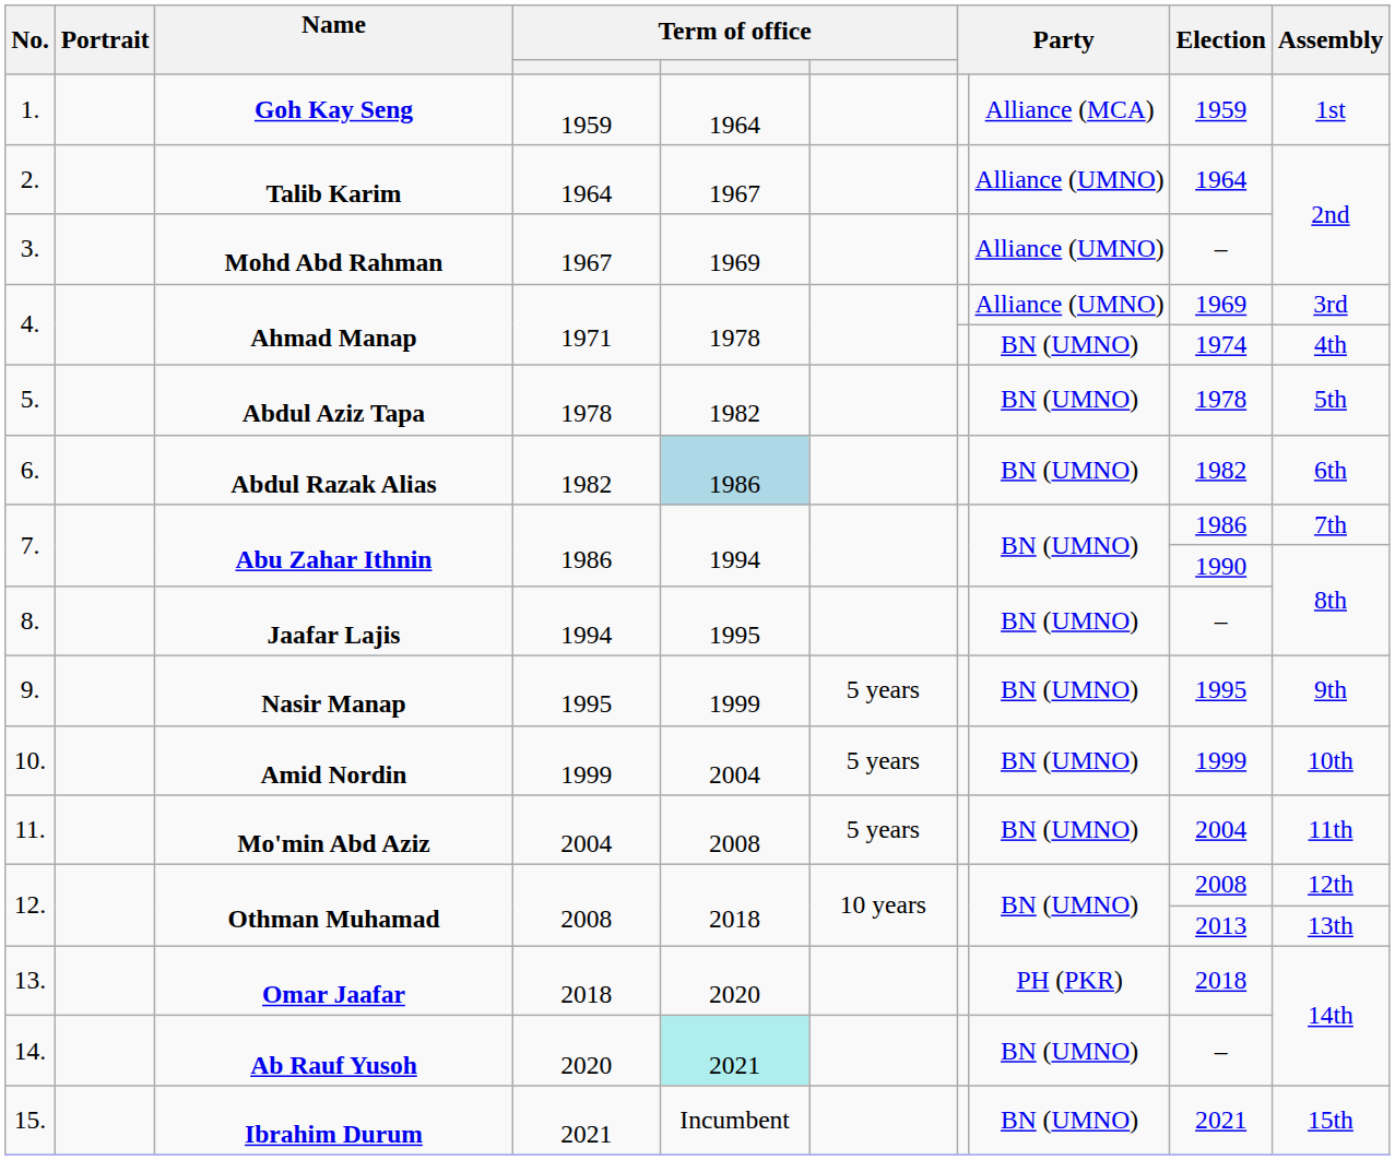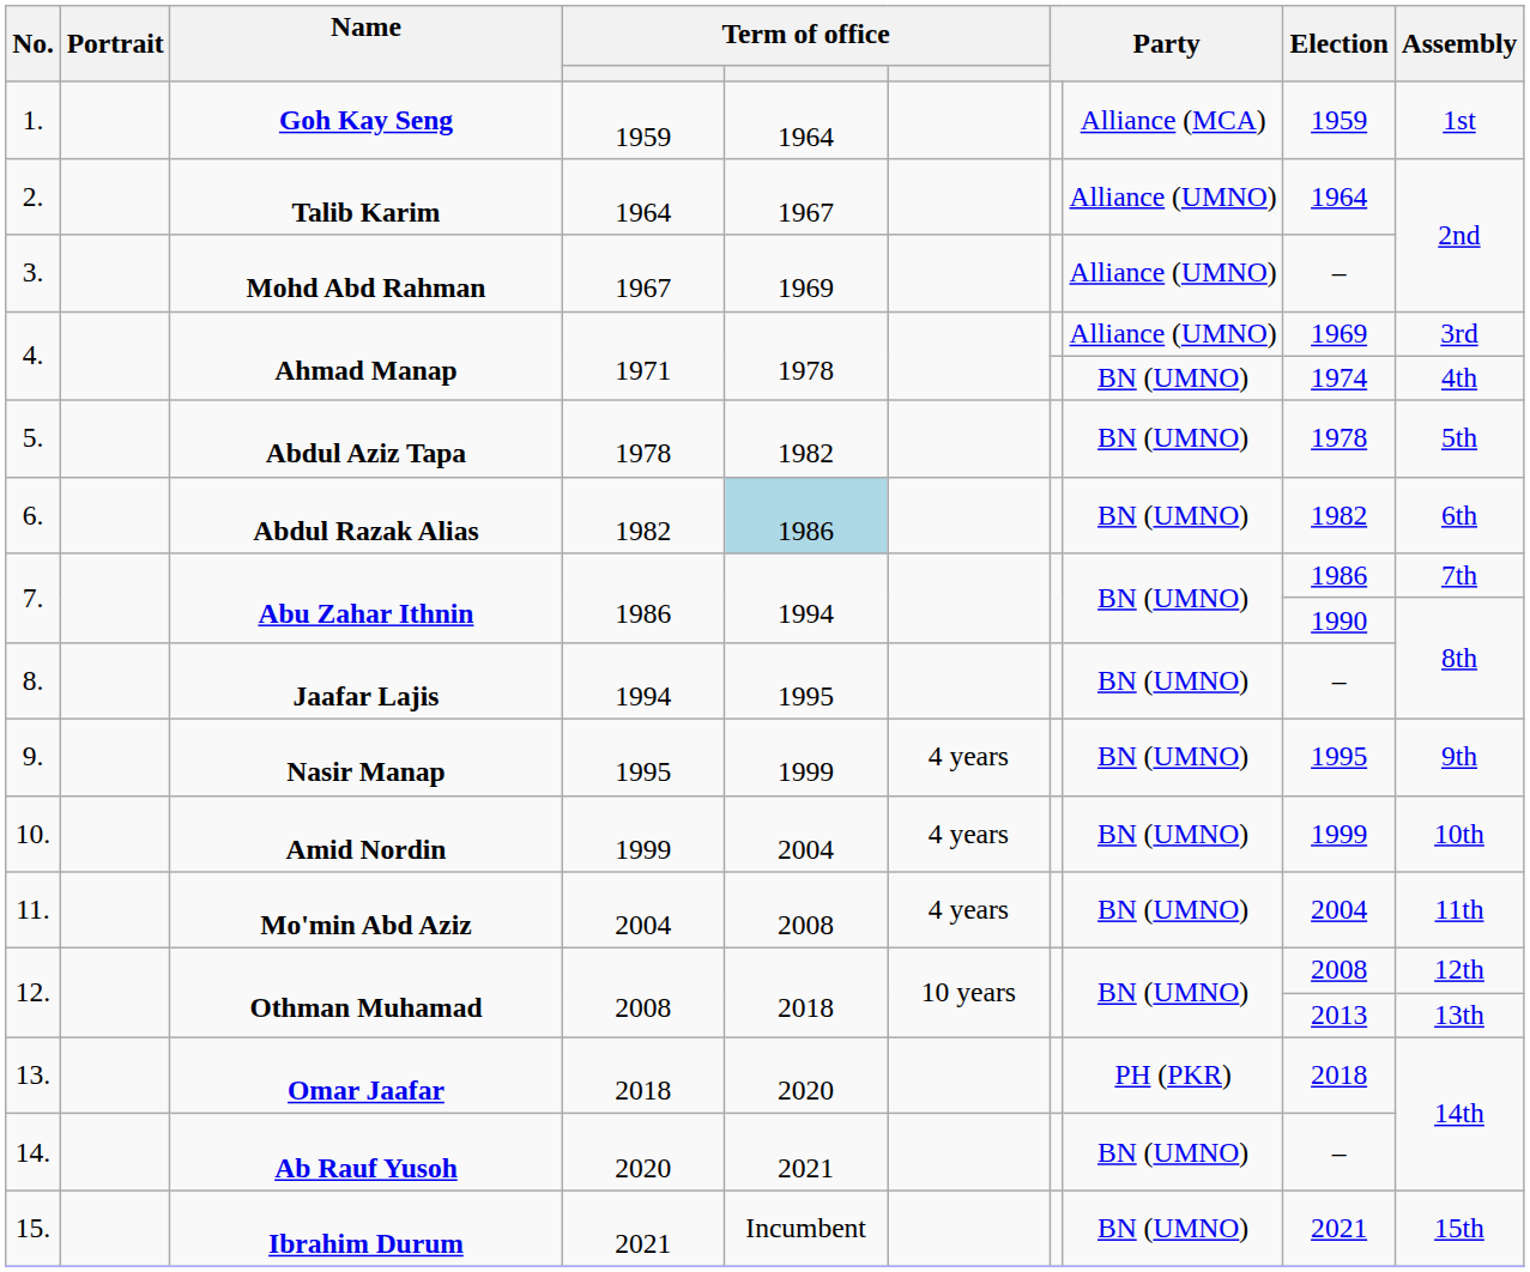9. | column 6: 5 years -> 4 years
10. | column 6: 5 years -> 4 years
11. | column 6: 5 years -> 4 years
14. | column 5: paleturquoise background -> no background
